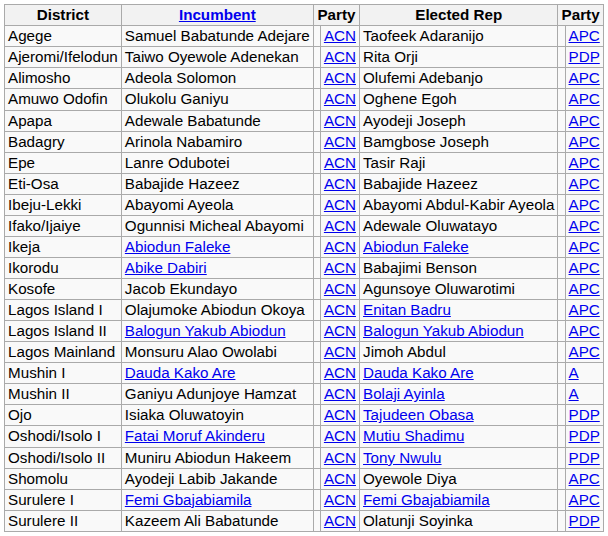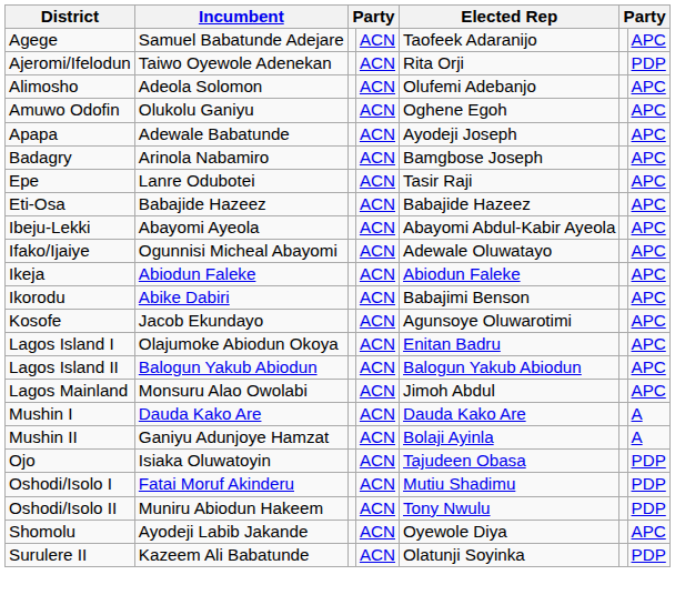- row: Surulere I | Femi Gbajabiamila | ACN | Femi Gbajabiamila | APC
